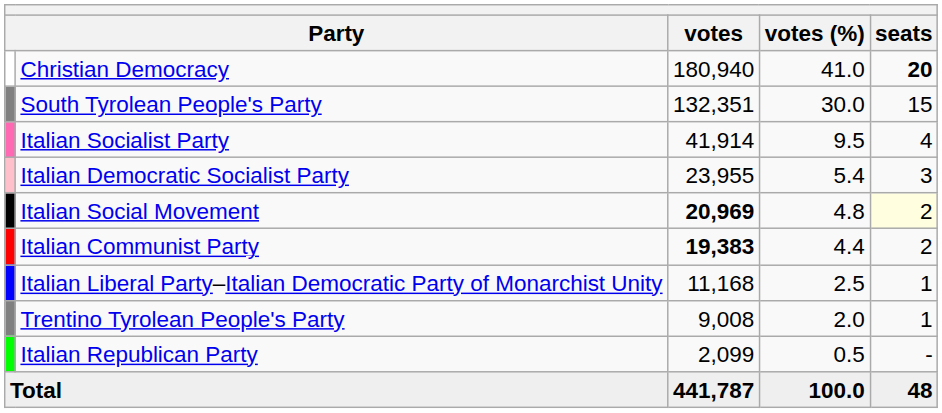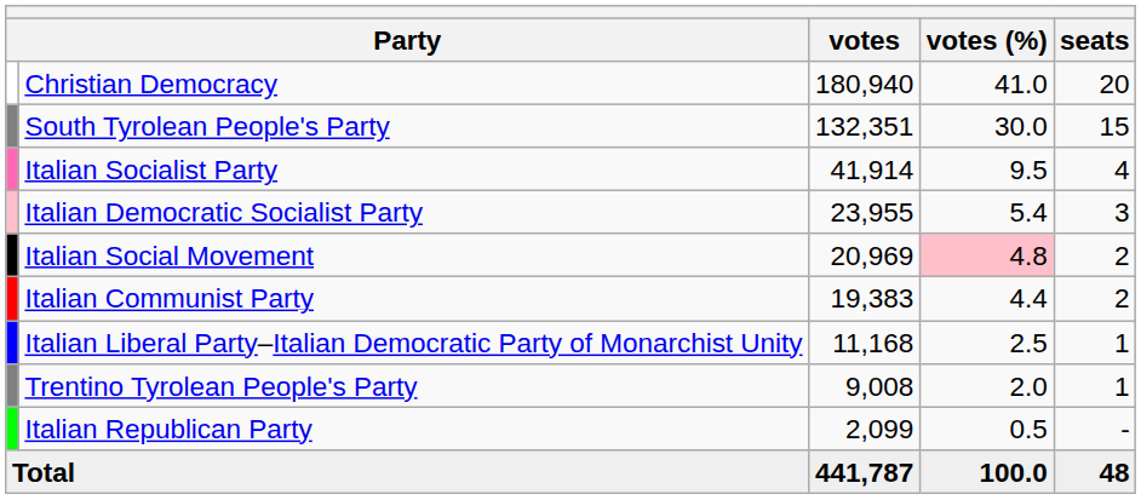Christian Democracy | seats: bold -> normal
Italian Social Movement | votes: bold -> normal
Italian Social Movement | votes (%): no background -> pink background
Italian Social Movement | seats: lightyellow background -> no background
Italian Communist Party | votes: bold -> normal
